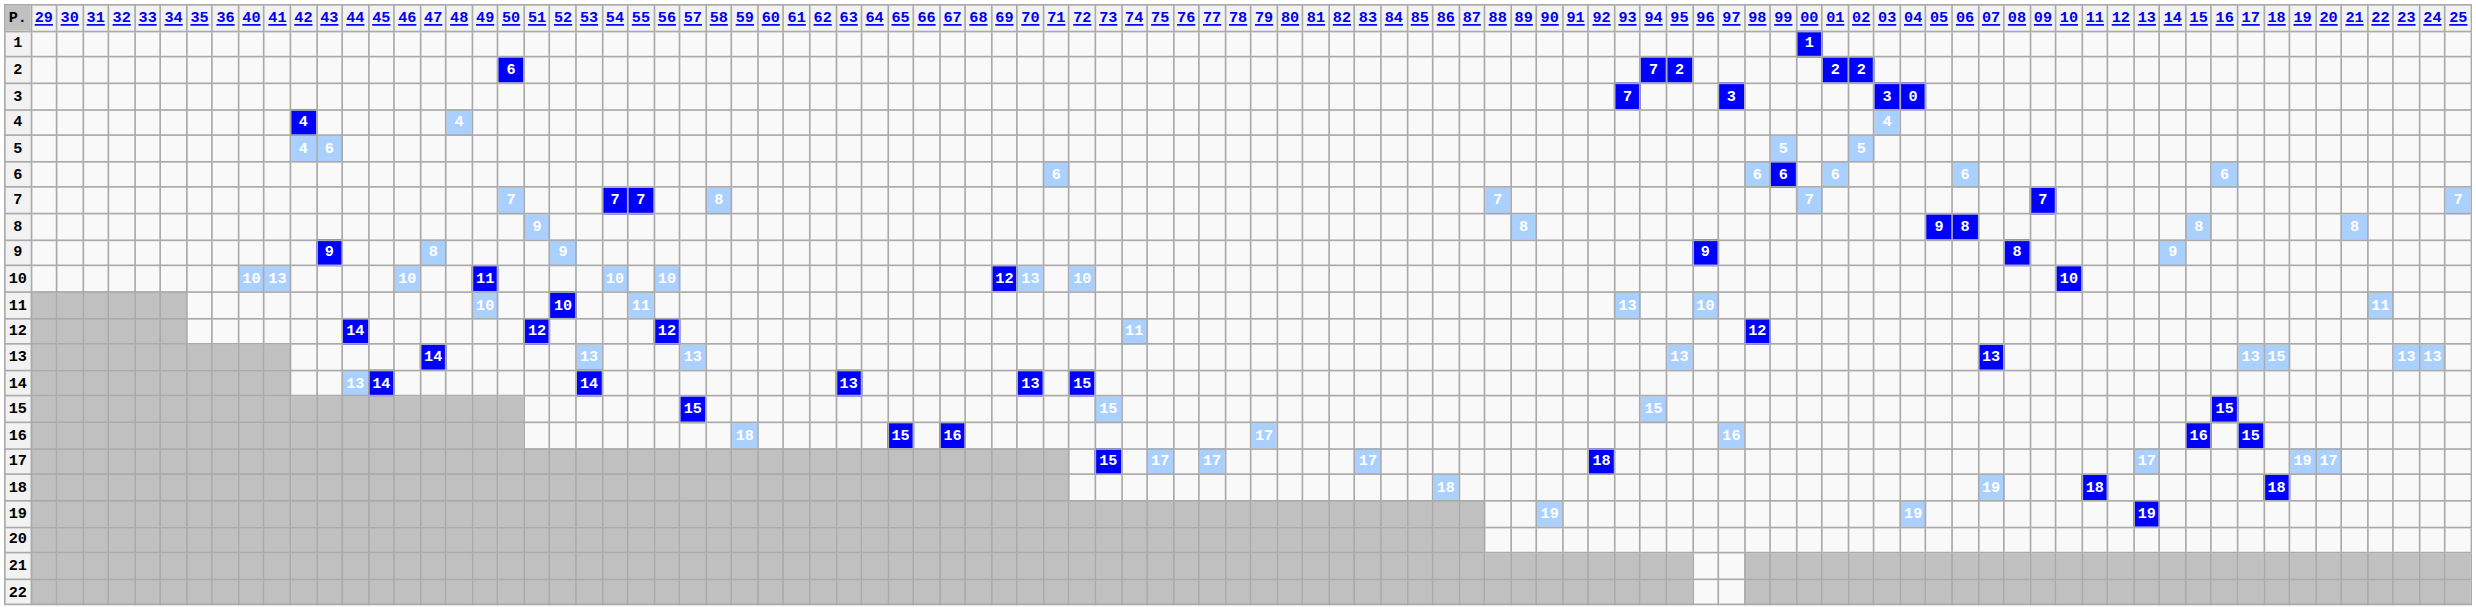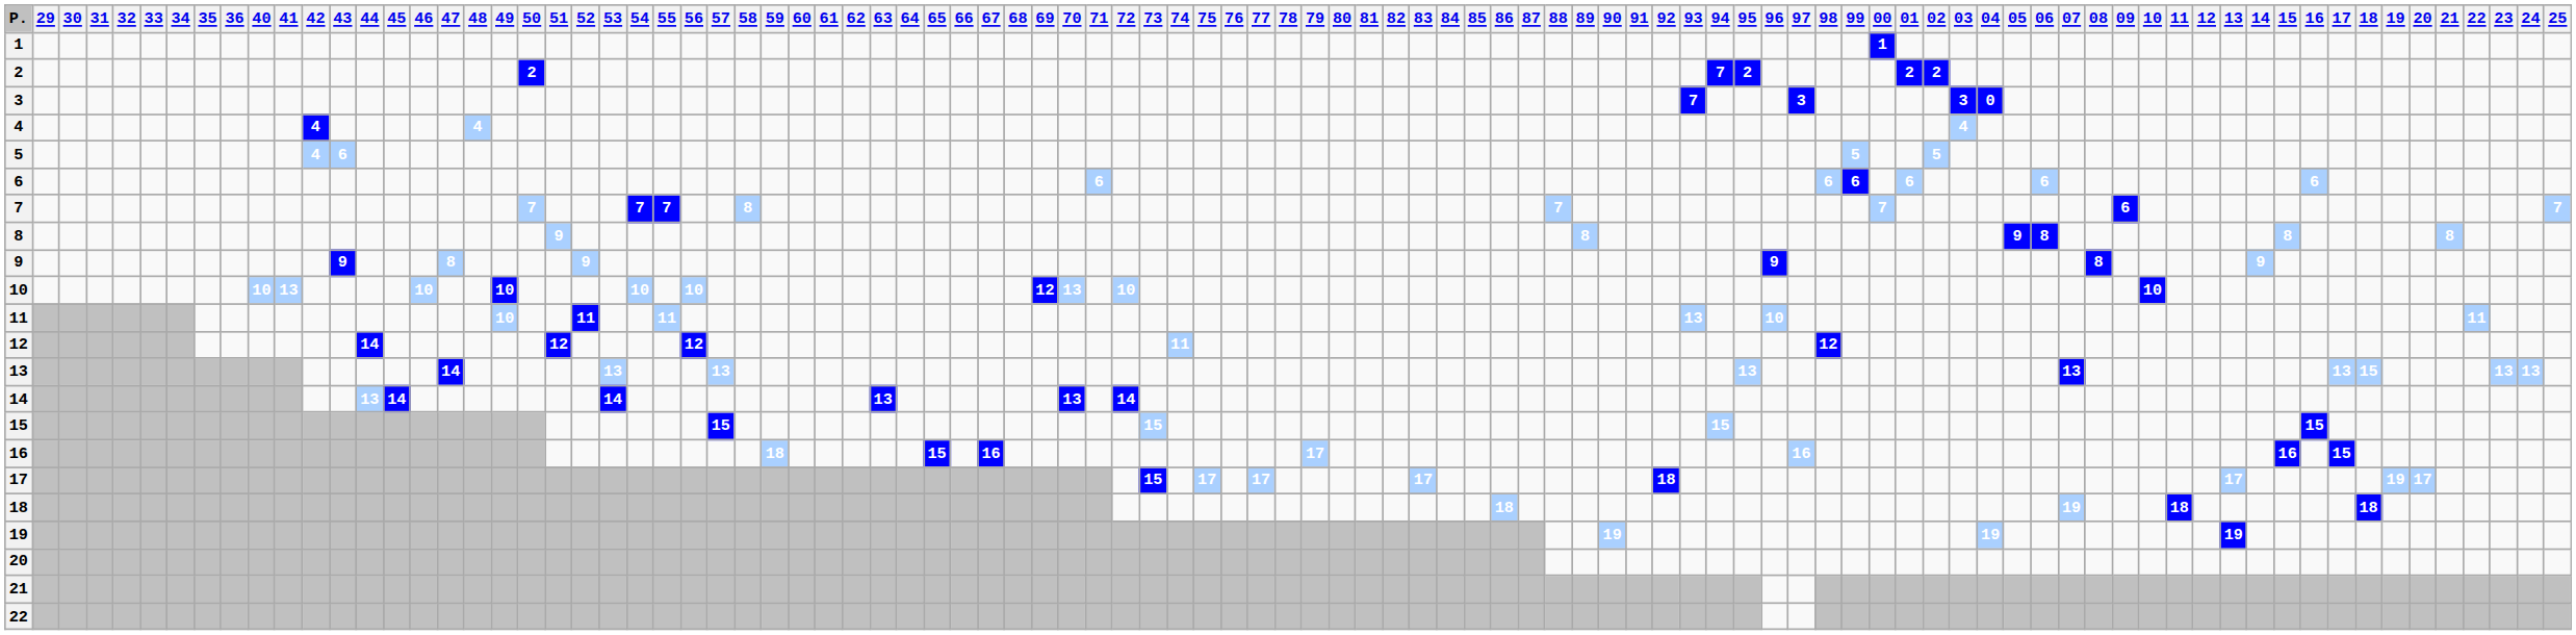row 3 | 50: 6 -> 2
row 8 | 09: 7 -> 6
row 11 | 49: 11 -> 10
row 12 | 52: 10 -> 11
row 15 | 72: 15 -> 14
